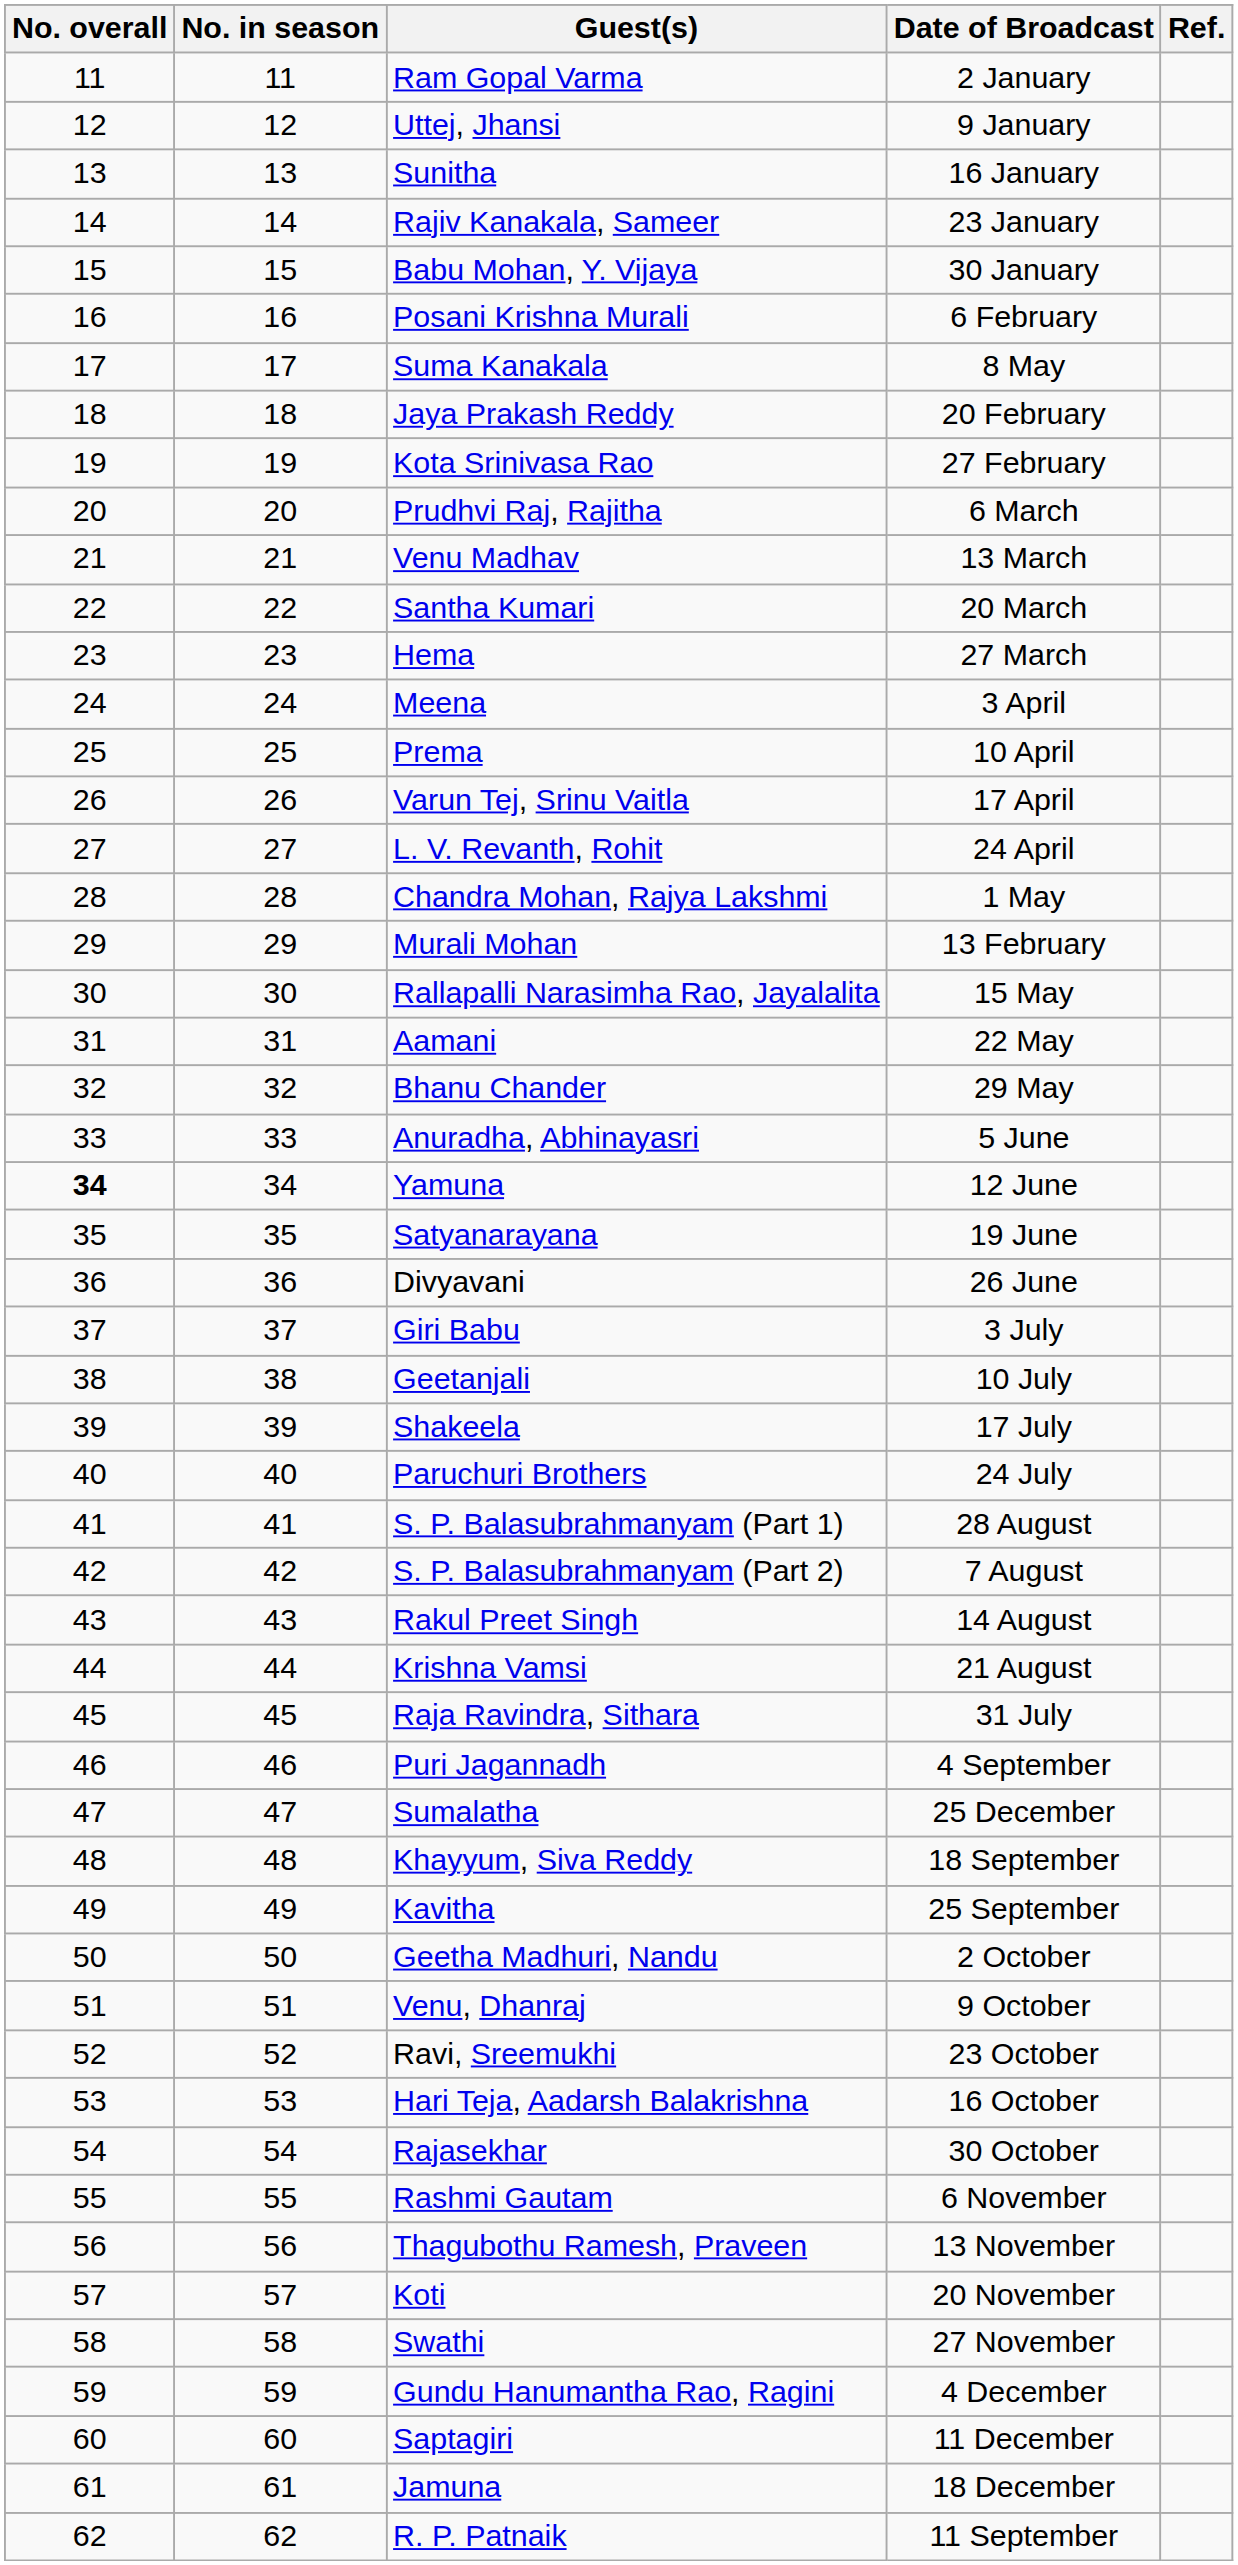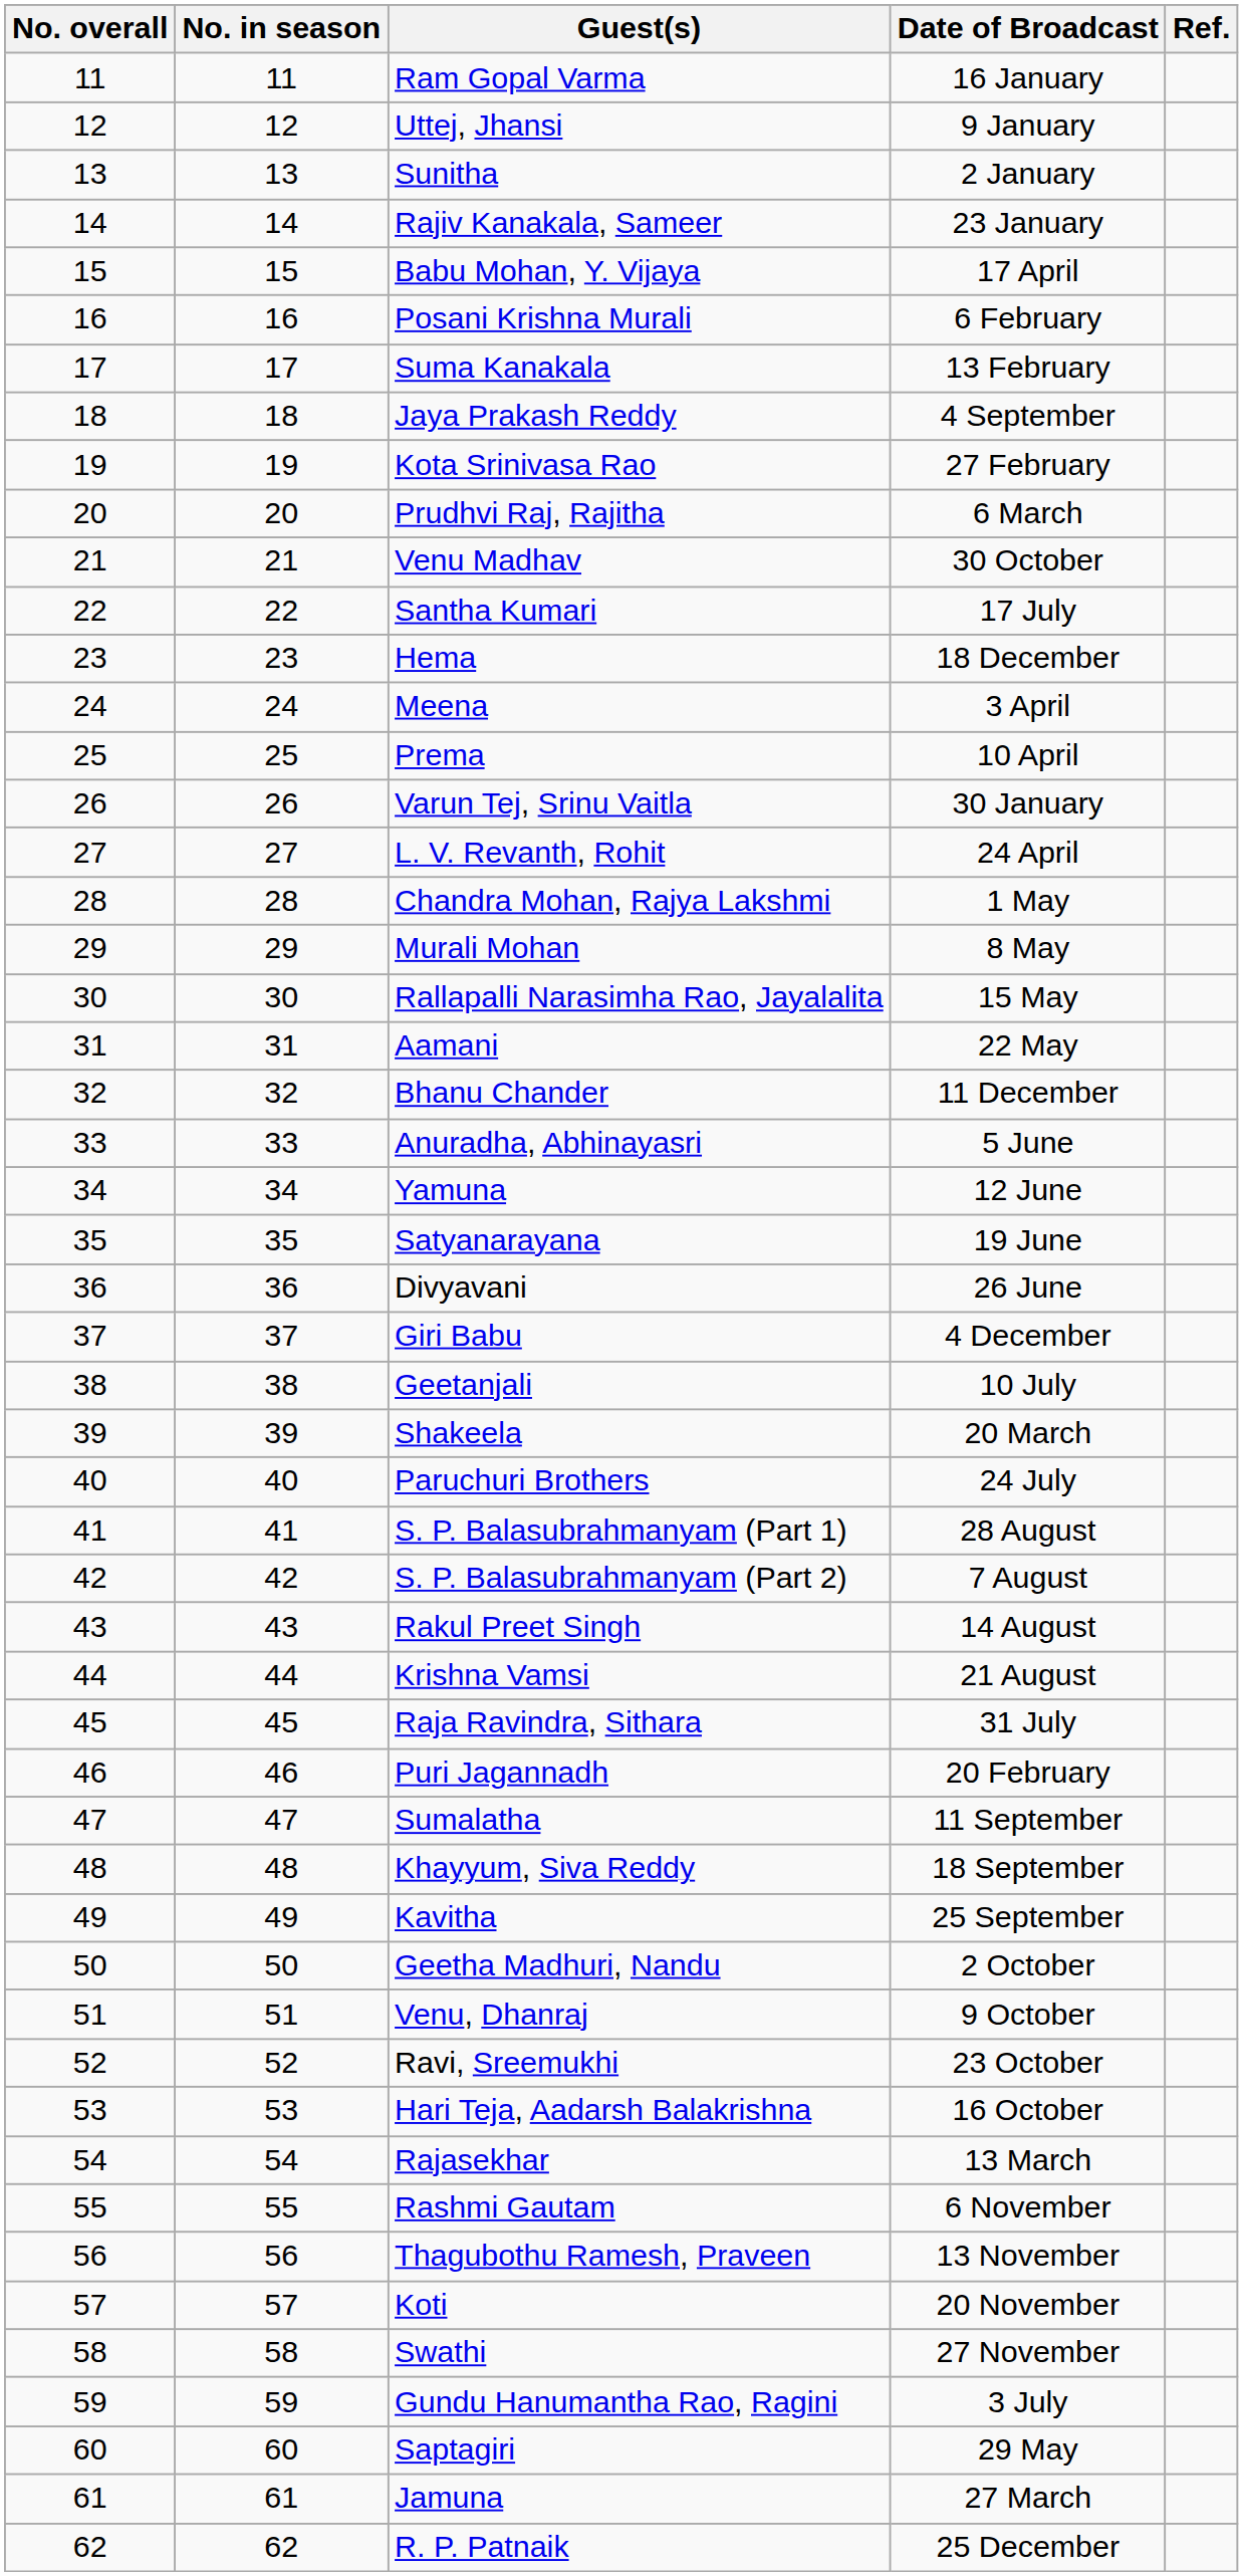Ram Gopal Varma | Date of Broadcast: 2 January -> 16 January
Sunitha | Date of Broadcast: 16 January -> 2 January
Babu Mohan, Y. Vijaya | Date of Broadcast: 30 January -> 17 April
Suma Kanakala | Date of Broadcast: 8 May -> 13 February
Jaya Prakash Reddy | Date of Broadcast: 20 February -> 4 September
Venu Madhav | Date of Broadcast: 13 March -> 30 October
Santha Kumari | Date of Broadcast: 20 March -> 17 July
Hema | Date of Broadcast: 27 March -> 18 December
Varun Tej, Srinu Vaitla | Date of Broadcast: 17 April -> 30 January
Murali Mohan | Date of Broadcast: 13 February -> 8 May
Bhanu Chander | Date of Broadcast: 29 May -> 11 December
Yamuna | No. overall: bold -> normal
Giri Babu | Date of Broadcast: 3 July -> 4 December
Shakeela | Date of Broadcast: 17 July -> 20 March
Puri Jagannadh | Date of Broadcast: 4 September -> 20 February
Sumalatha | Date of Broadcast: 25 December -> 11 September
Rajasekhar | Date of Broadcast: 30 October -> 13 March
Gundu Hanumantha Rao, Ragini | Date of Broadcast: 4 December -> 3 July
Saptagiri | Date of Broadcast: 11 December -> 29 May
Jamuna | Date of Broadcast: 18 December -> 27 March
R. P. Patnaik | Date of Broadcast: 11 September -> 25 December
